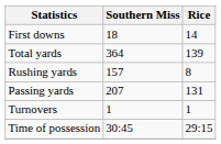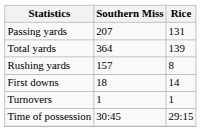rows swapped: First downs <-> Passing yards
